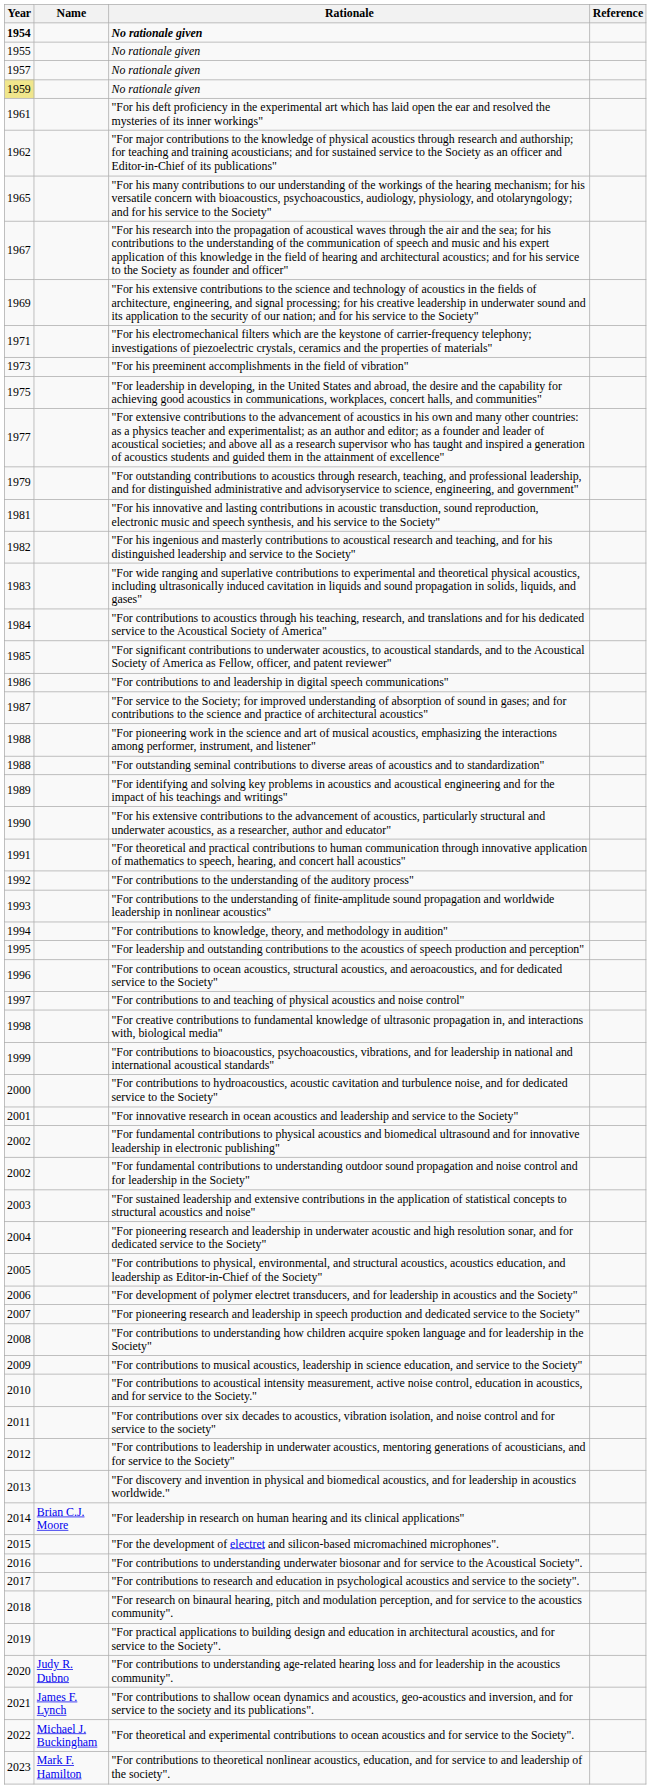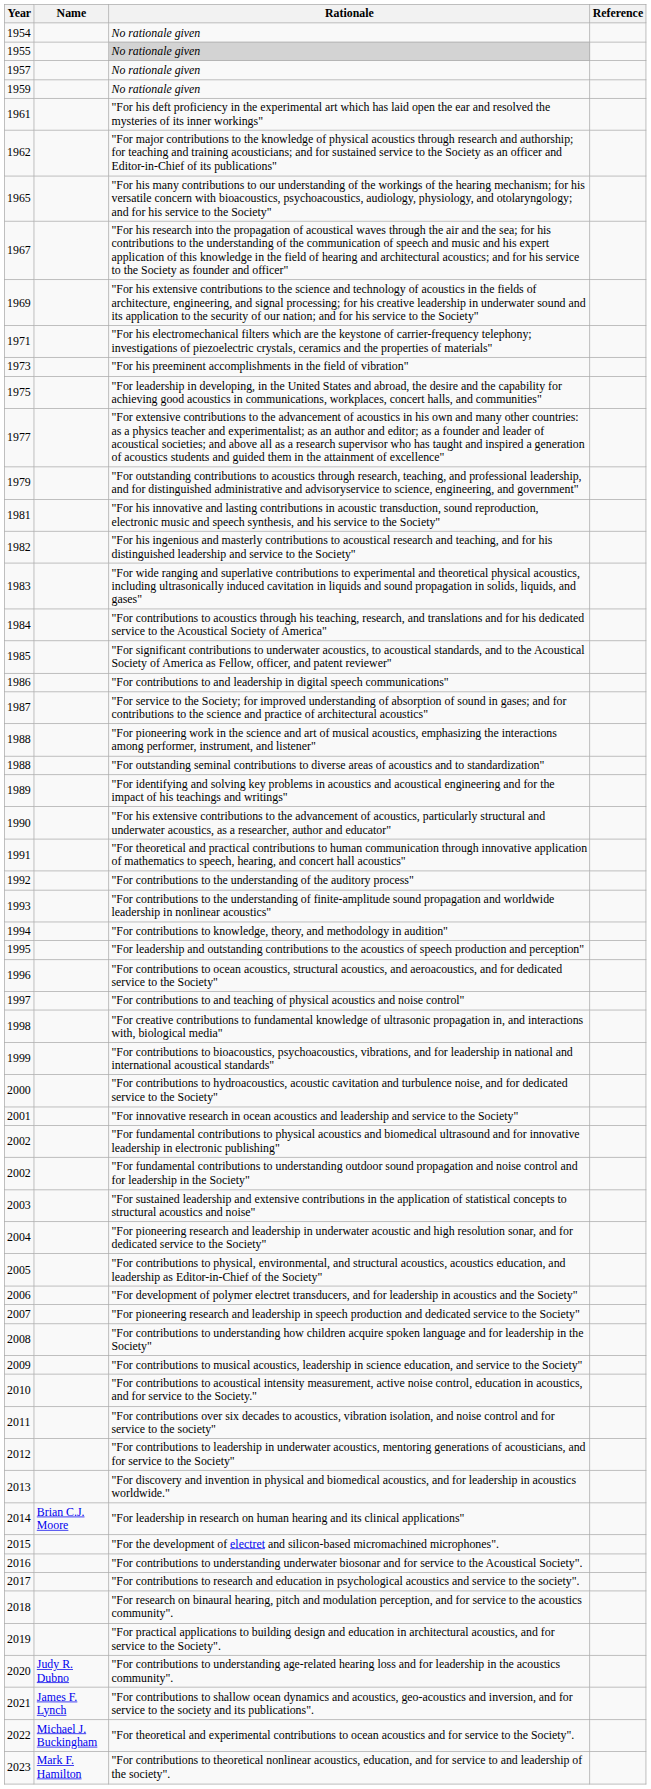1954 / No rationale given | Year: bold -> normal
1954 / No rationale given | Rationale: bold -> normal
1955 / No rationale given | Rationale: no background -> lightgrey background
1959 / No rationale given | Year: khaki background -> no background
